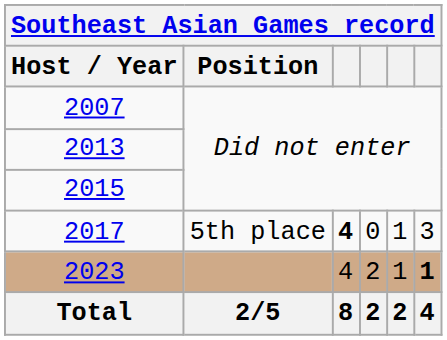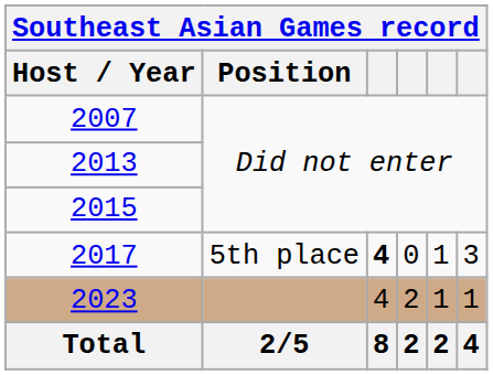2023 | column 6: bold -> normal
